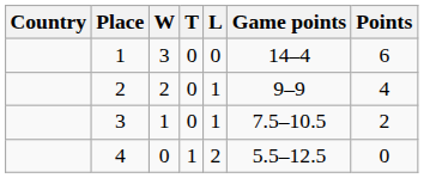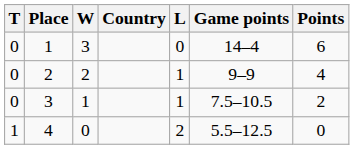columns swapped: Country <-> T
